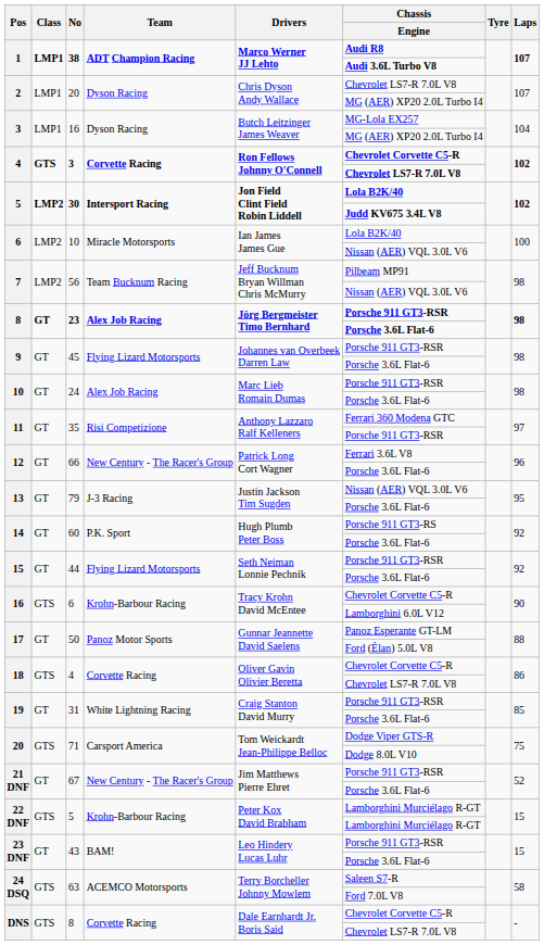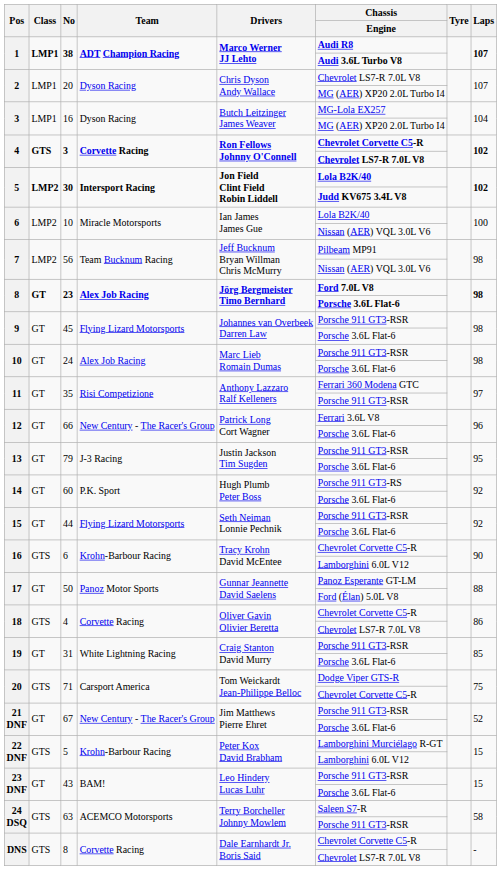row 17 | Chassis / Engine: Porsche 911 GT3-RSR -> Ford 7.0L V8
row 27 | Chassis / Engine: Nissan (AER) VQL 3.0L V6 -> Porsche 911 GT3-RSR
row 42 | Chassis / Engine: Dodge 8.0L V10 -> Chevrolet Corvette C5-R
row 46 | Chassis / Engine: Lamborghini Murciélago R-GT -> Lamborghini 6.0L V12
row 50 | Chassis / Engine: Ford 7.0L V8 -> Porsche 911 GT3-RSR
